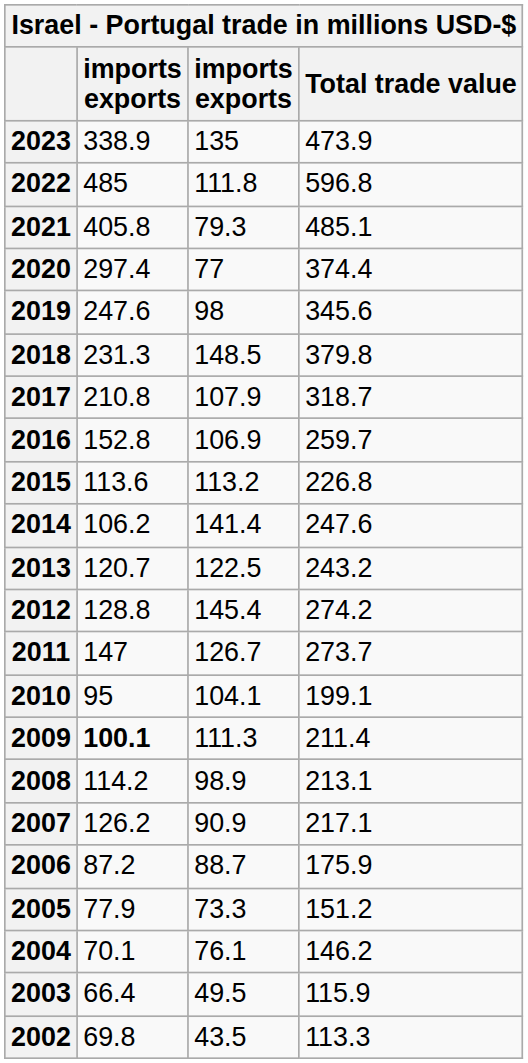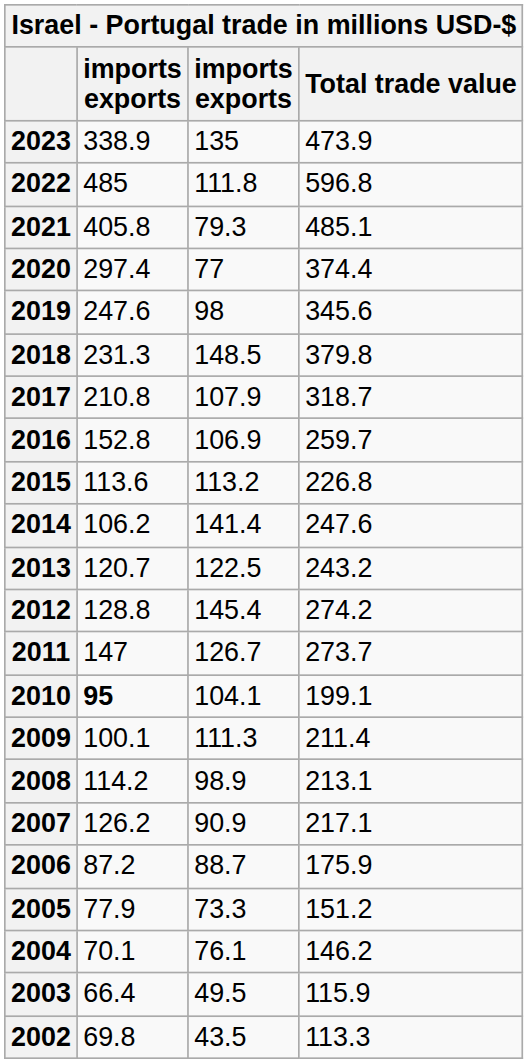2010 | column 2: normal -> bold
2009 | column 2: bold -> normal
